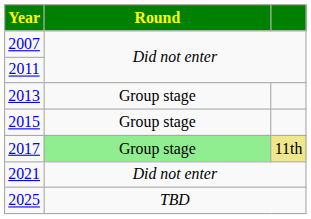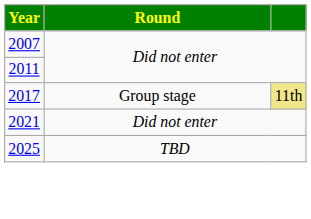- row: 2013 | Group stage
- row: 2015 | Group stage
2017 | Round: lightgreen background -> no background
